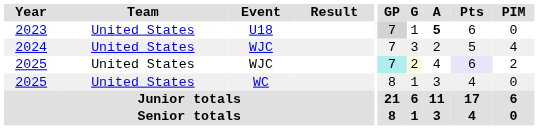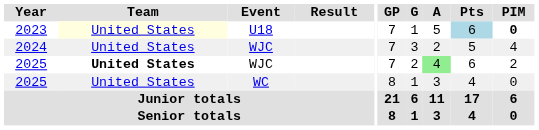2023 | Team: no background -> lightyellow background
2023 | GP: lightgrey background -> no background
2023 | A: bold -> normal
2023 | Pts: no background -> lightblue background
2023 | PIM: normal -> bold
2025 / WJC | Team: normal -> bold
2025 / WJC | GP: paleturquoise background -> no background
2025 / WJC | G: lightyellow background -> no background
2025 / WJC | A: no background -> lightgreen background
2025 / WJC | Pts: lavender background -> no background
